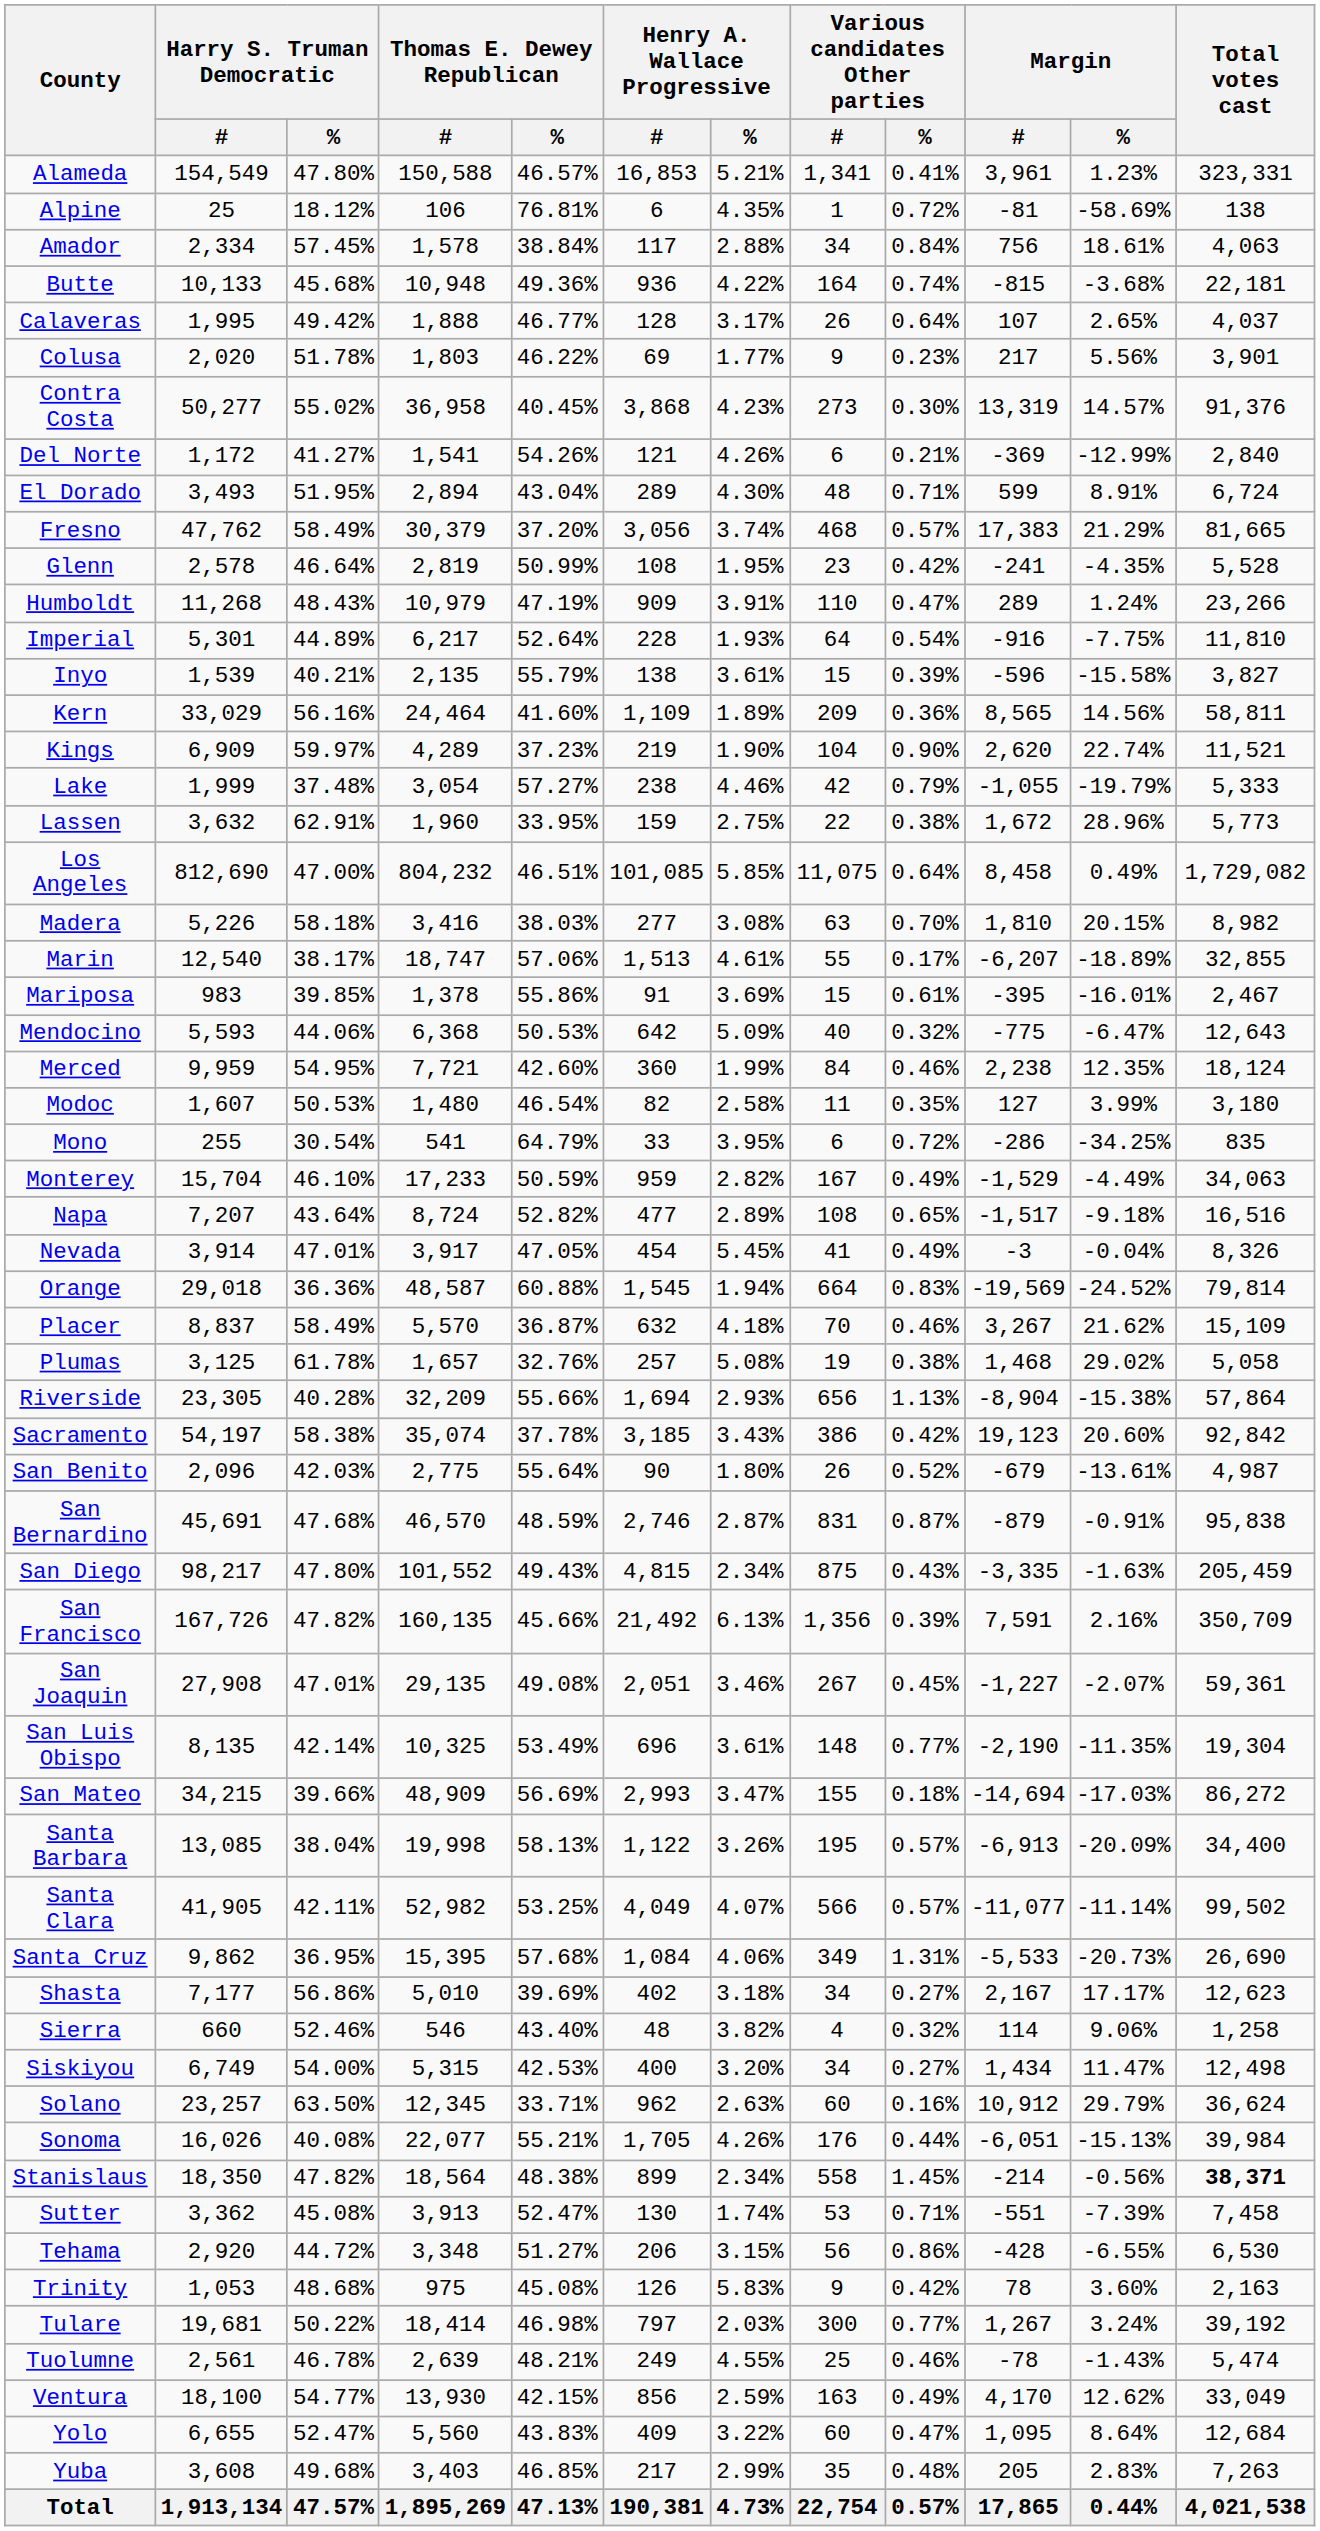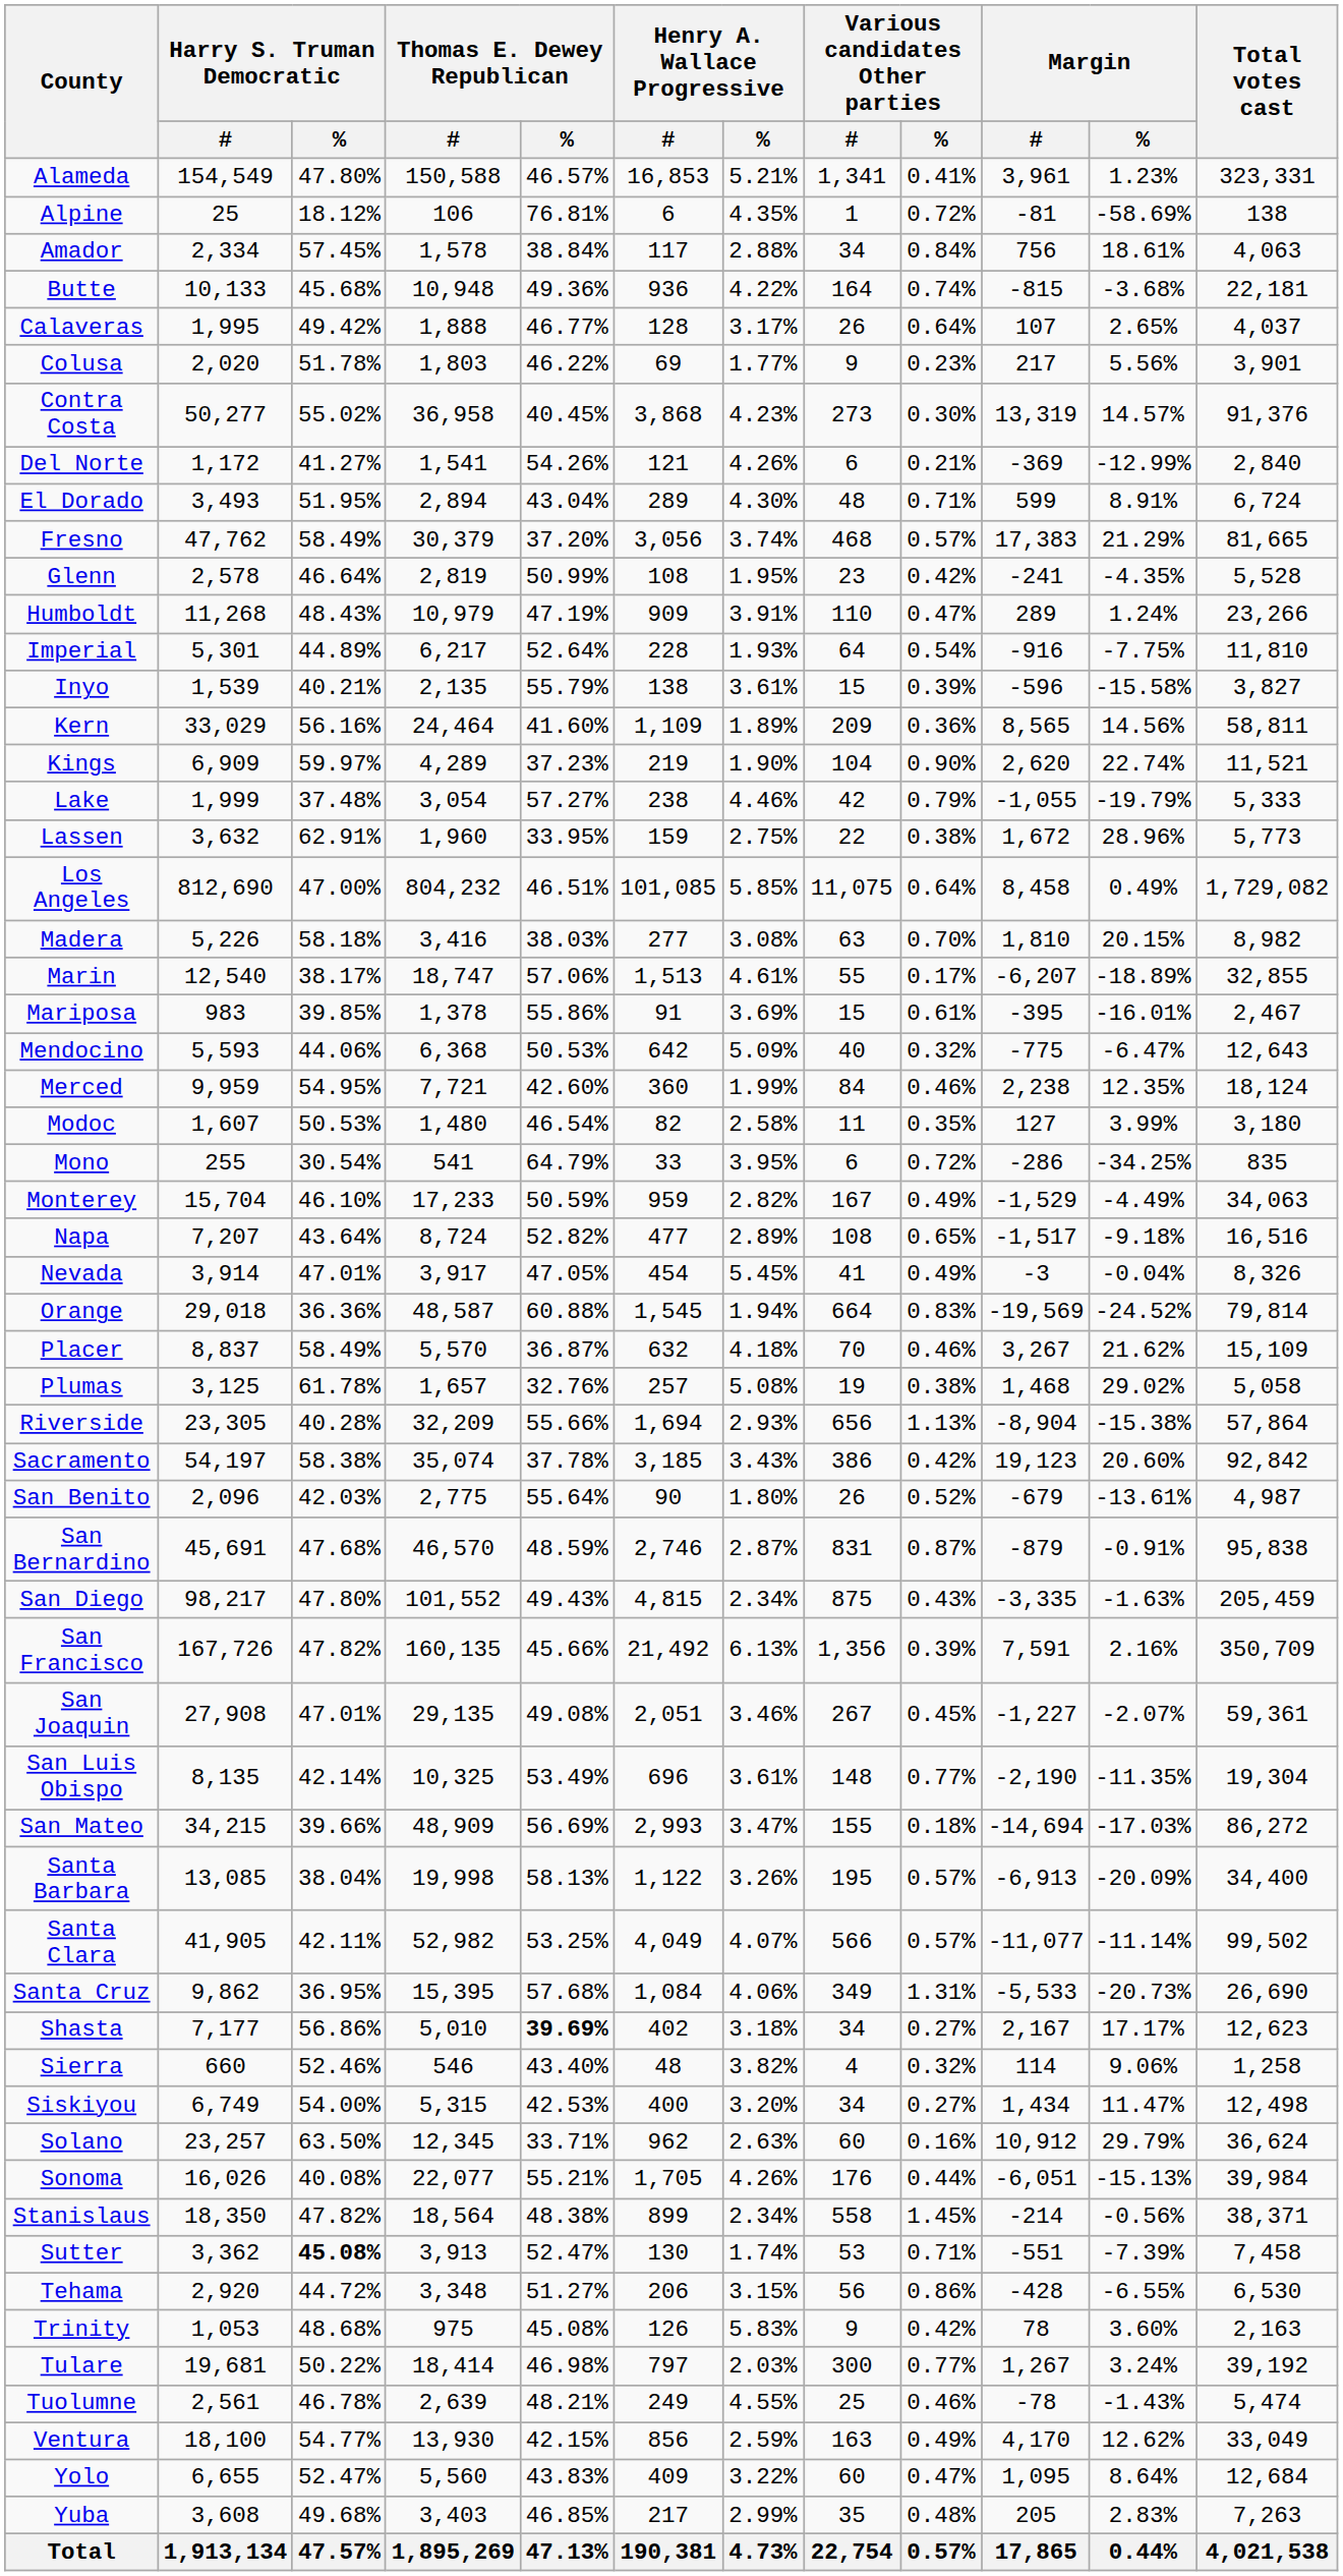Shasta | Thomas E. Dewey Republican / %: normal -> bold
Stanislaus | Total votes cast: bold -> normal
Sutter | Harry S. Truman Democratic / %: normal -> bold
